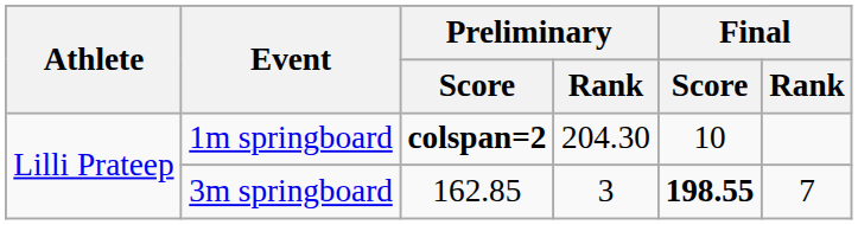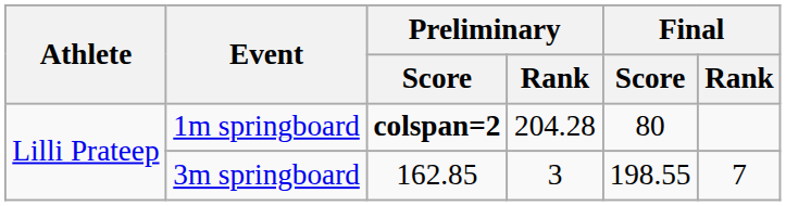1m springboard | Preliminary / Rank: 204.30 -> 204.28
1m springboard | Final / Score: 10 -> 80
3m springboard | Final / Score: bold -> normal
